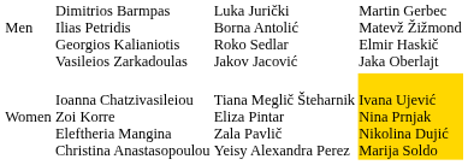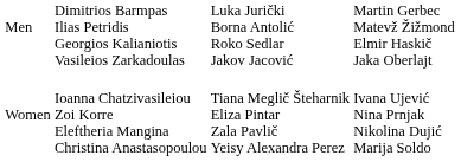Women | column 4: gold background -> no background
